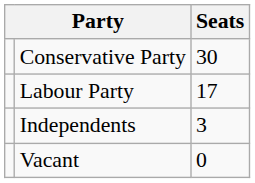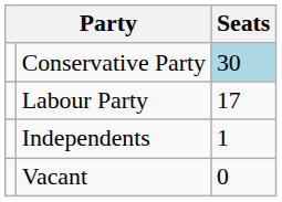Conservative Party | Seats: no background -> lightblue background
Independents | Seats: 3 -> 1
